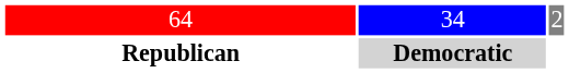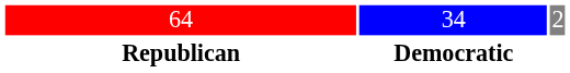Republican | column 2: lightgrey background -> no background
